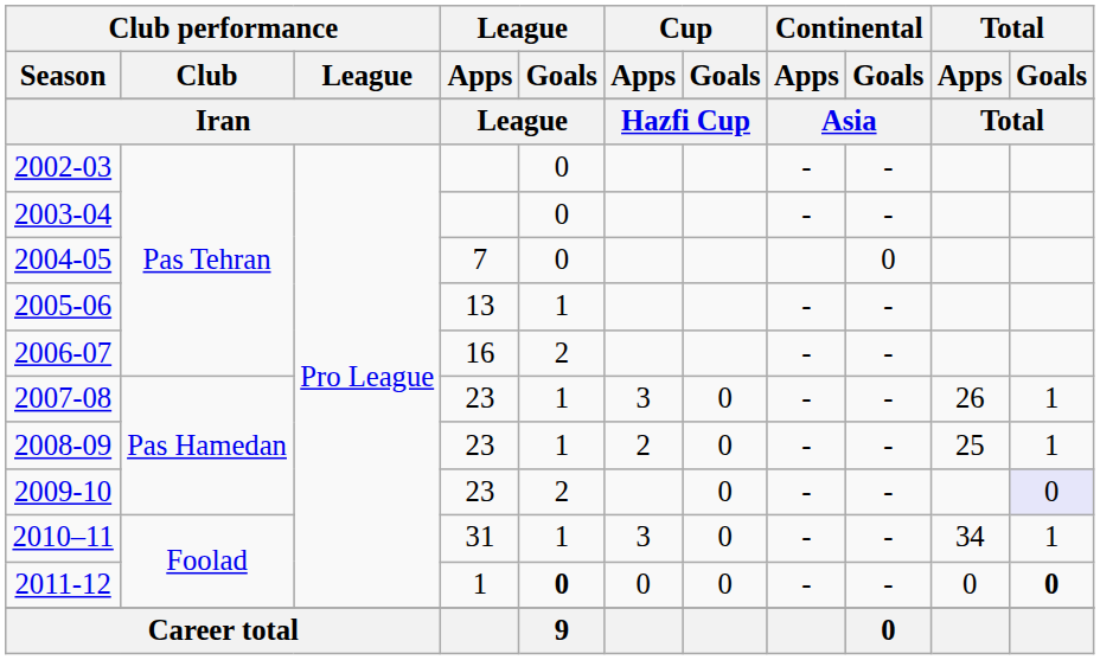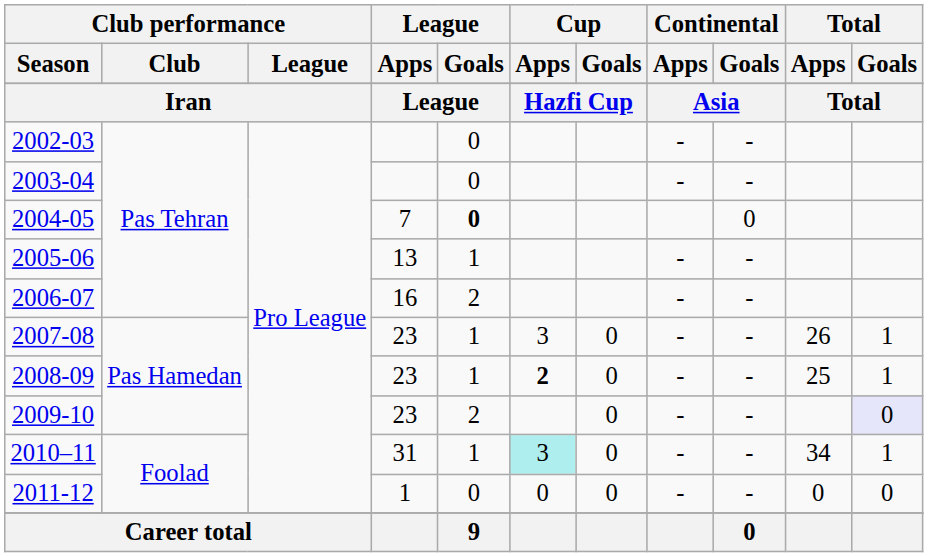2004-05 | League / Goals: normal -> bold
2008-09 | Cup / Apps: normal -> bold
2010–11 | Cup / Apps: no background -> paleturquoise background
2011-12 | League / Goals: bold -> normal
2011-12 | Total / Goals: bold -> normal
